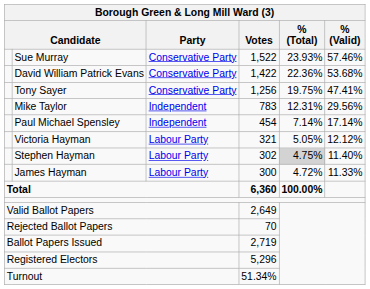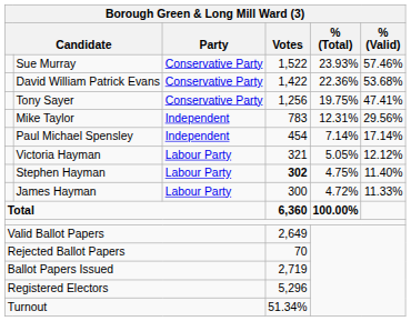Stephen Hayman | Votes: normal -> bold
Stephen Hayman | % (Total): lightgrey background -> no background
